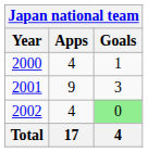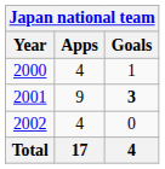2001 | Goals: normal -> bold
2002 | Goals: lightgreen background -> no background
